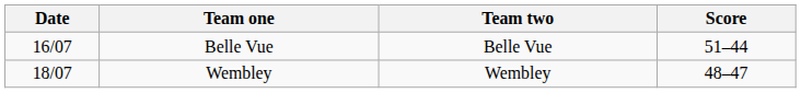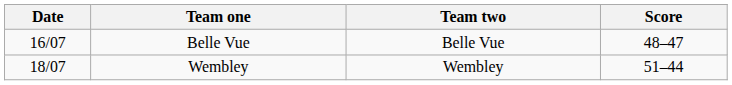row 2 | Score: 51–44 -> 48–47
row 3 | Score: 48–47 -> 51–44
